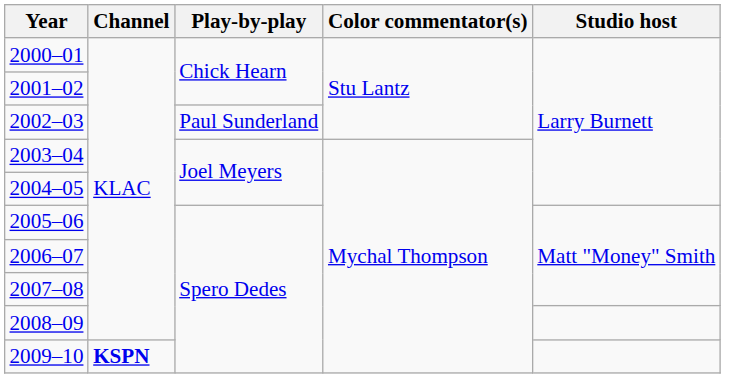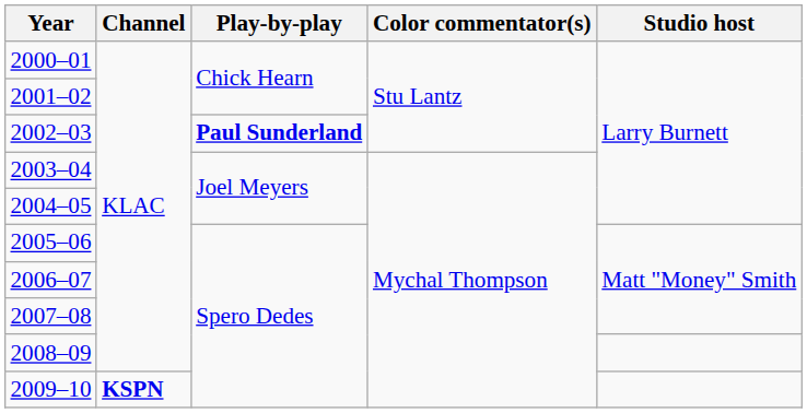2002–03 | Play-by-play: normal -> bold
